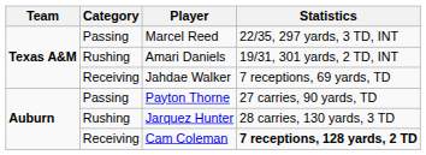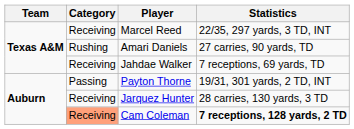Marcel Reed | Category: Passing -> Receiving
Amari Daniels | Statistics: 19/31, 301 yards, 2 TD, INT -> 27 carries, 90 yards, TD
Payton Thorne | Statistics: 27 carries, 90 yards, TD -> 19/31, 301 yards, 2 TD, INT
Jarquez Hunter | Category: Rushing -> Receiving
Cam Coleman | Category: no background -> lightsalmon background
